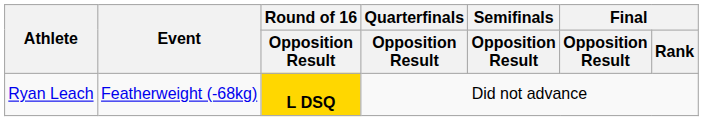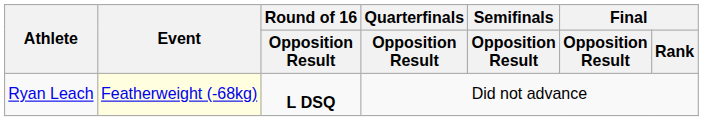Ryan Leach | Event: no background -> lightyellow background
Ryan Leach | Round of 16 / Opposition Result: gold background -> no background
